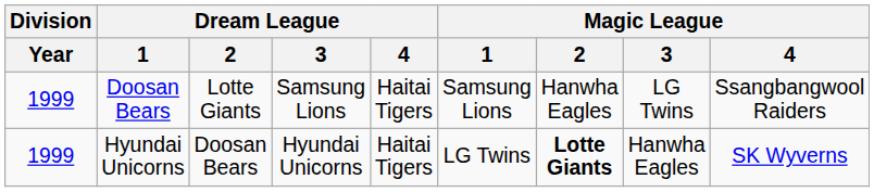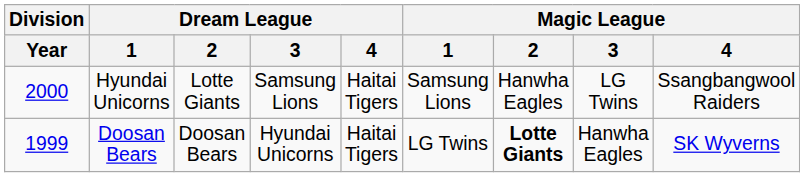row 3 | Division / Year: 1999 -> 2000
row 3 | Dream League / 1: Doosan Bears -> Hyundai Unicorns
row 4 | Dream League / 1: Hyundai Unicorns -> Doosan Bears
